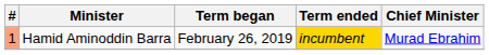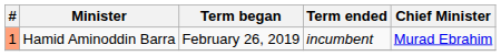Hamid Aminoddin Barra | Term ended: gold background -> no background
